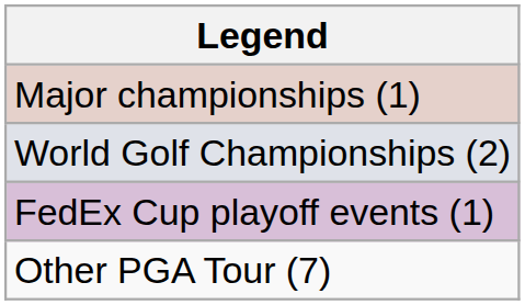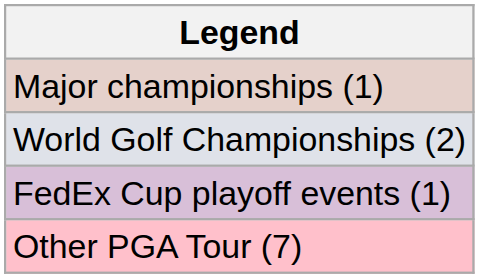row 5 | column 1: no background -> pink background
